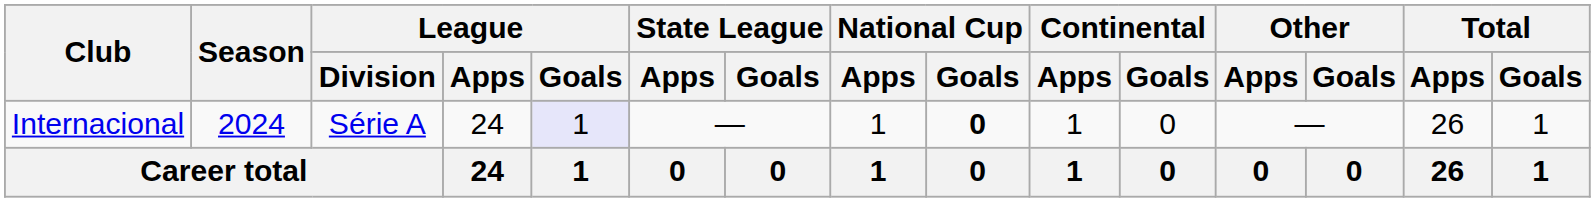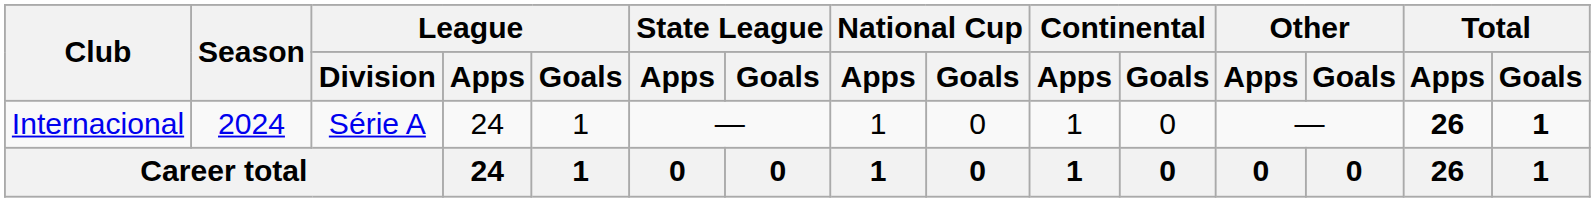Internacional | League / Goals: lavender background -> no background
Internacional | National Cup / Goals: bold -> normal
Internacional | Total / Apps: normal -> bold
Internacional | Total / Goals: normal -> bold
